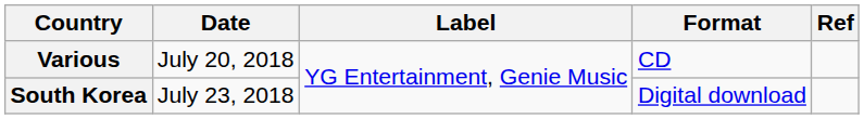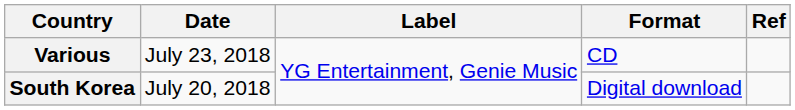Various | Date: July 20, 2018 -> July 23, 2018
South Korea | Date: July 23, 2018 -> July 20, 2018
